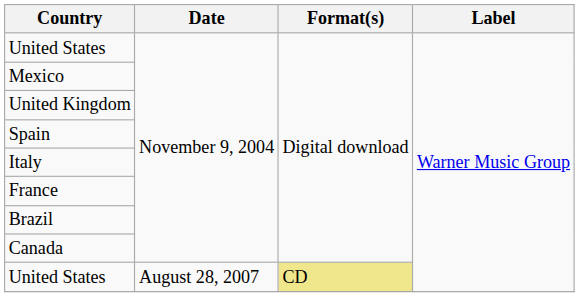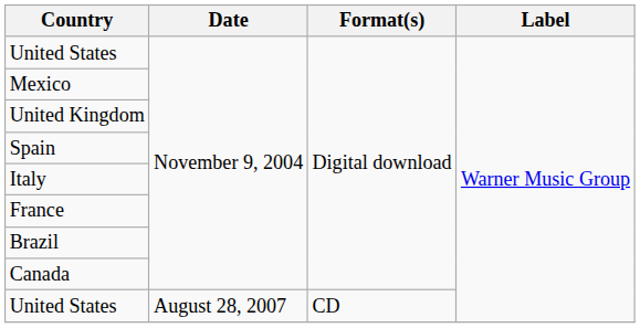United States / August 28, 2007 | Format(s): khaki background -> no background
